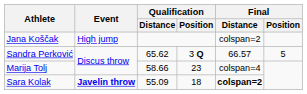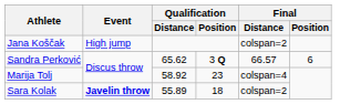Sandra Perković | Final / Position: 5 -> 6
Marija Tolj | Qualification / Distance: 58.66 -> 58.92
Sara Kolak | Qualification / Distance: 55.09 -> 55.89
Sara Kolak | Final / Distance: bold -> normal
